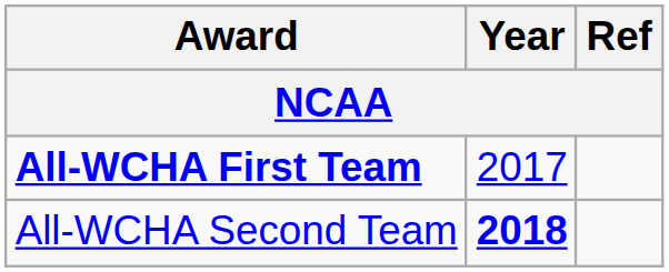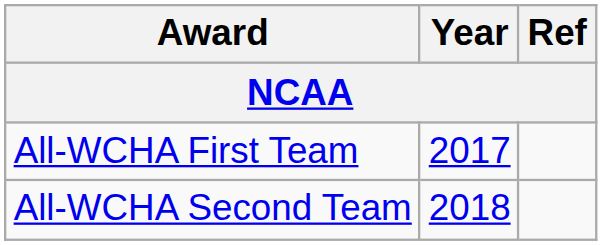row 3 | Award: bold -> normal
row 4 | Year: bold -> normal
